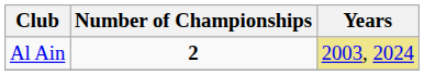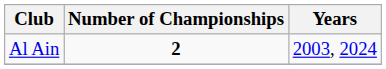Al Ain | Years: khaki background -> no background
